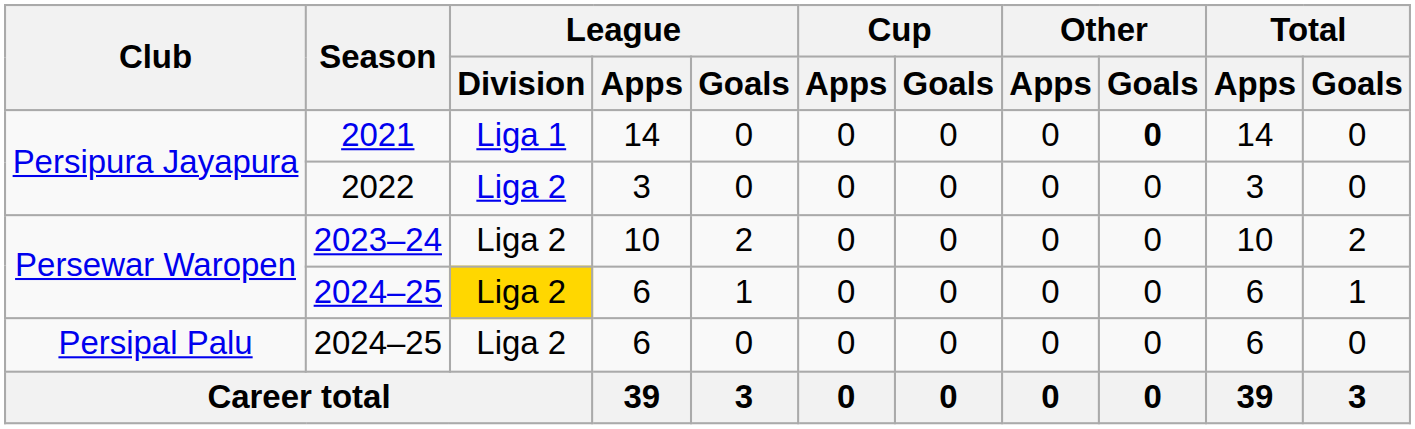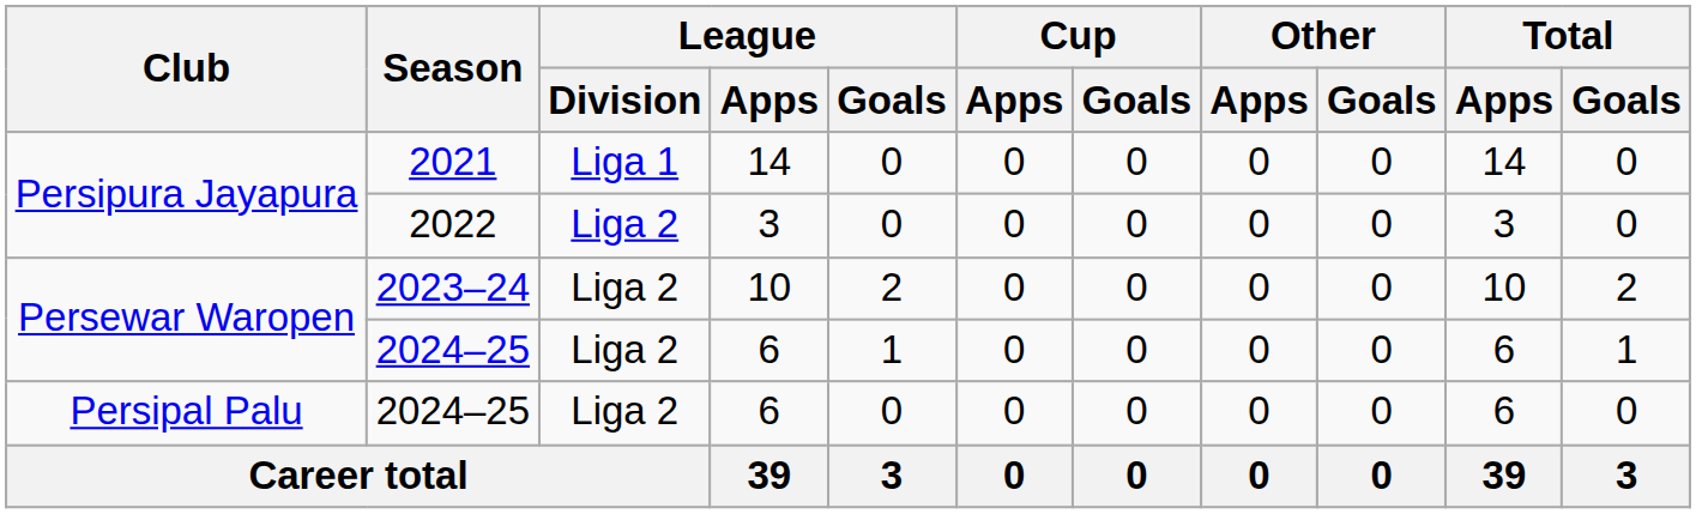2021 | Other / Goals: bold -> normal
Persewar Waropen / 2024–25 | League / Division: gold background -> no background
